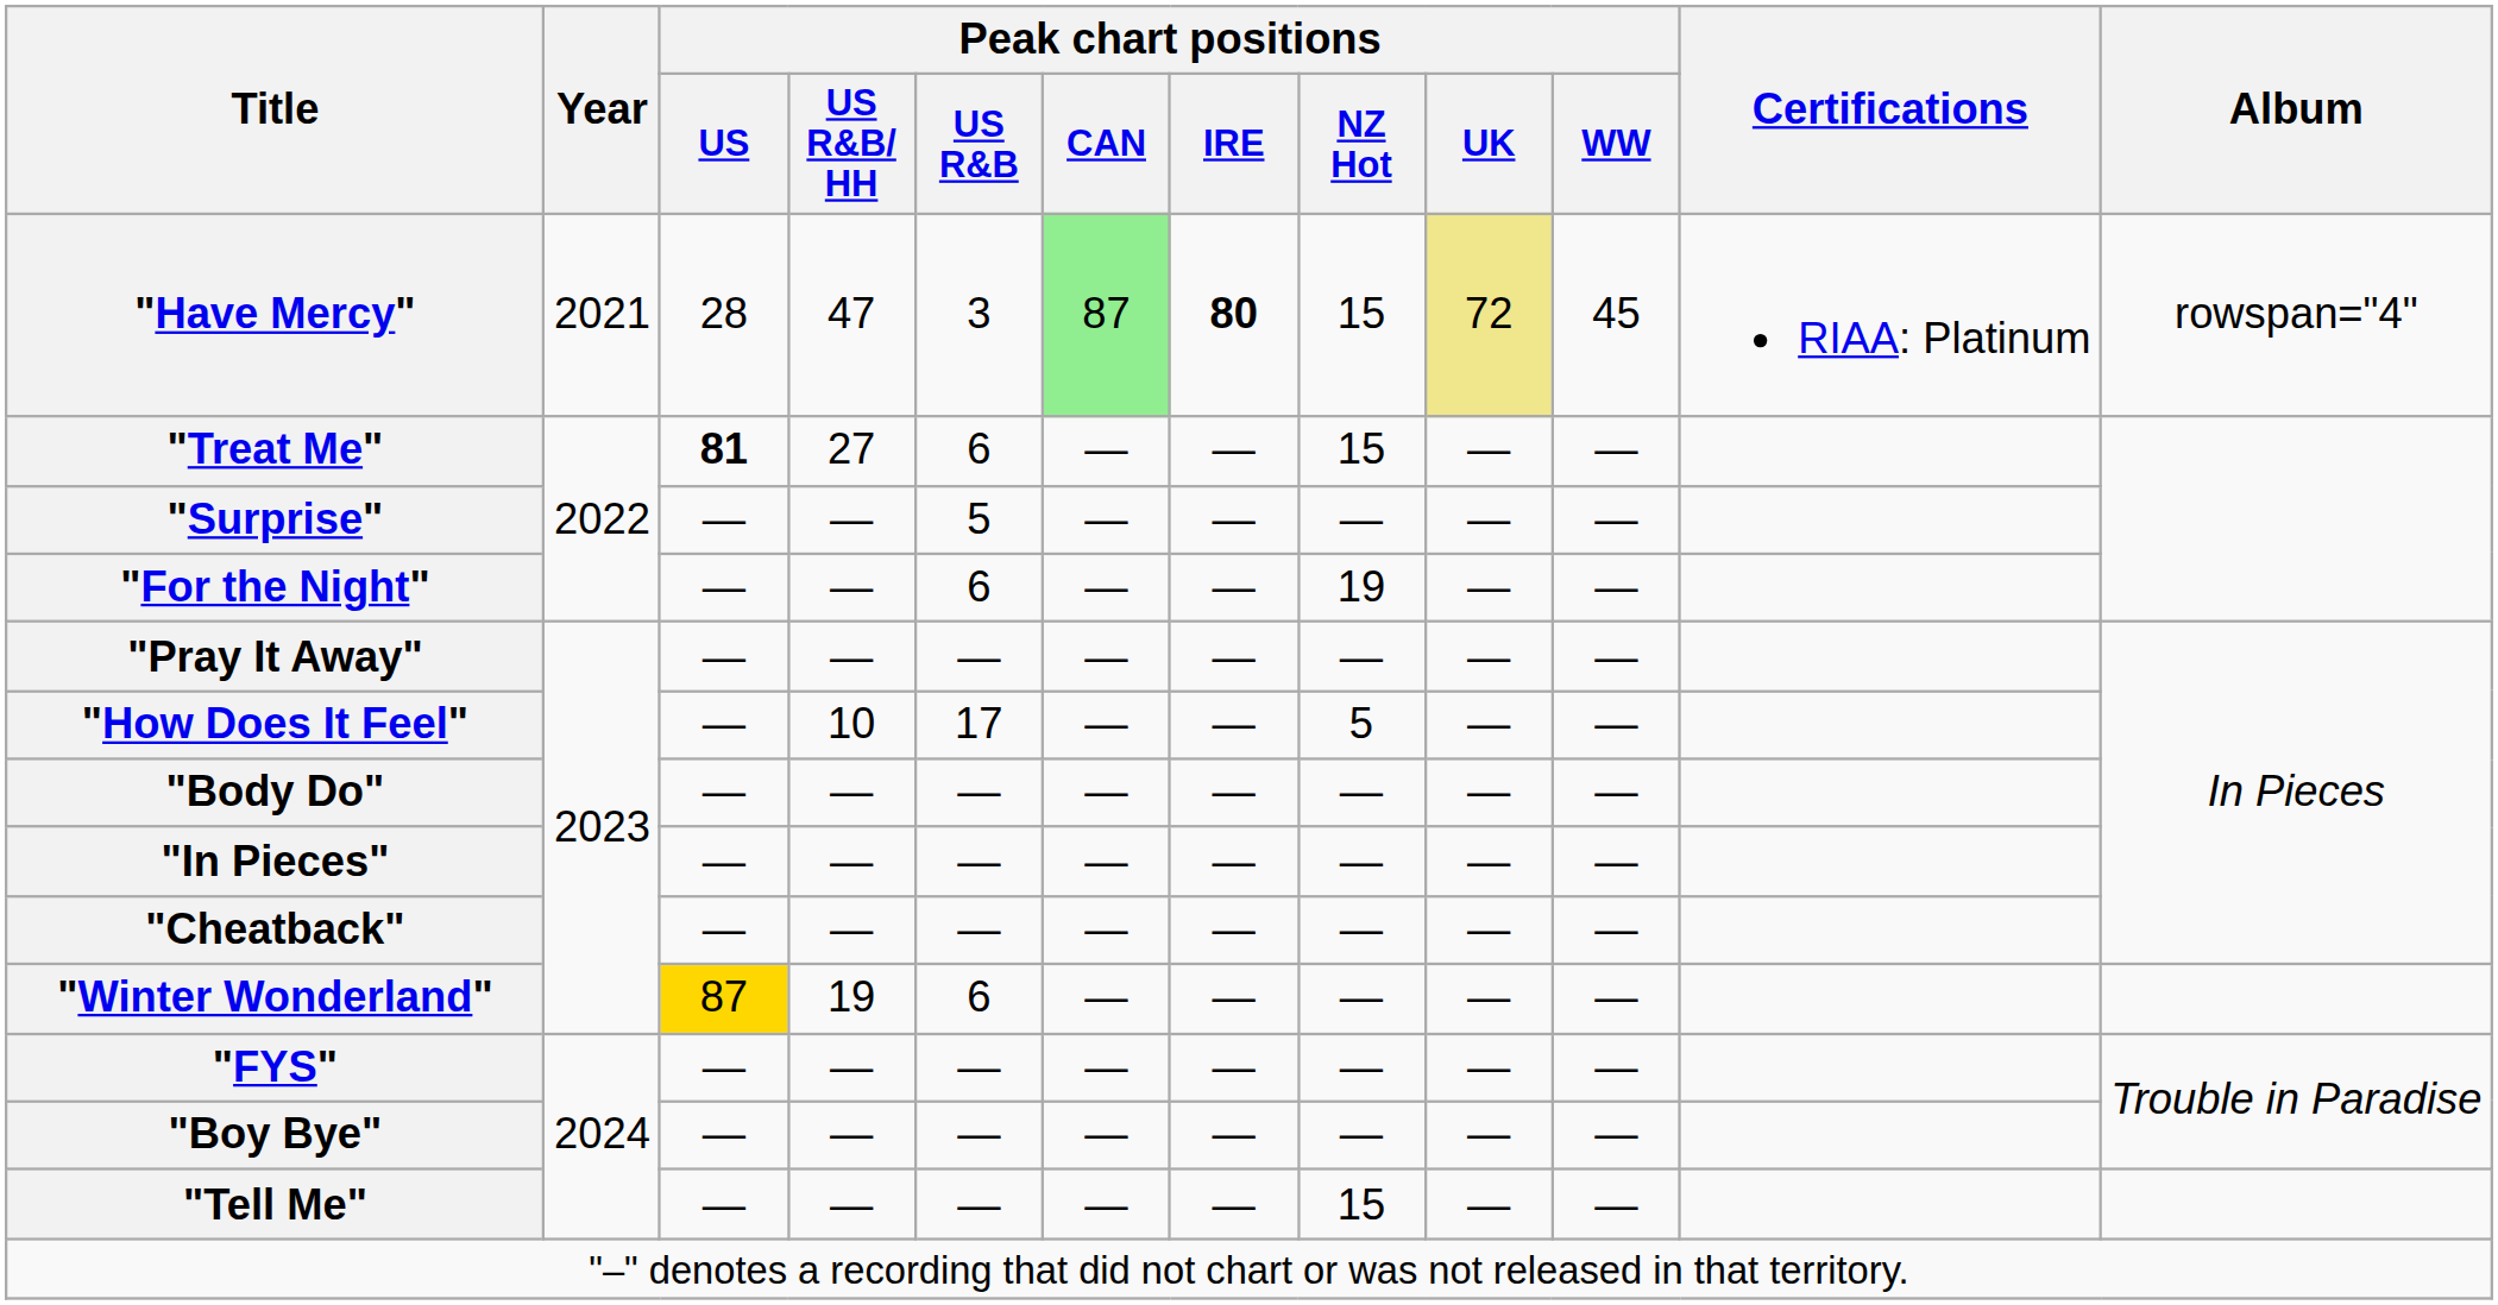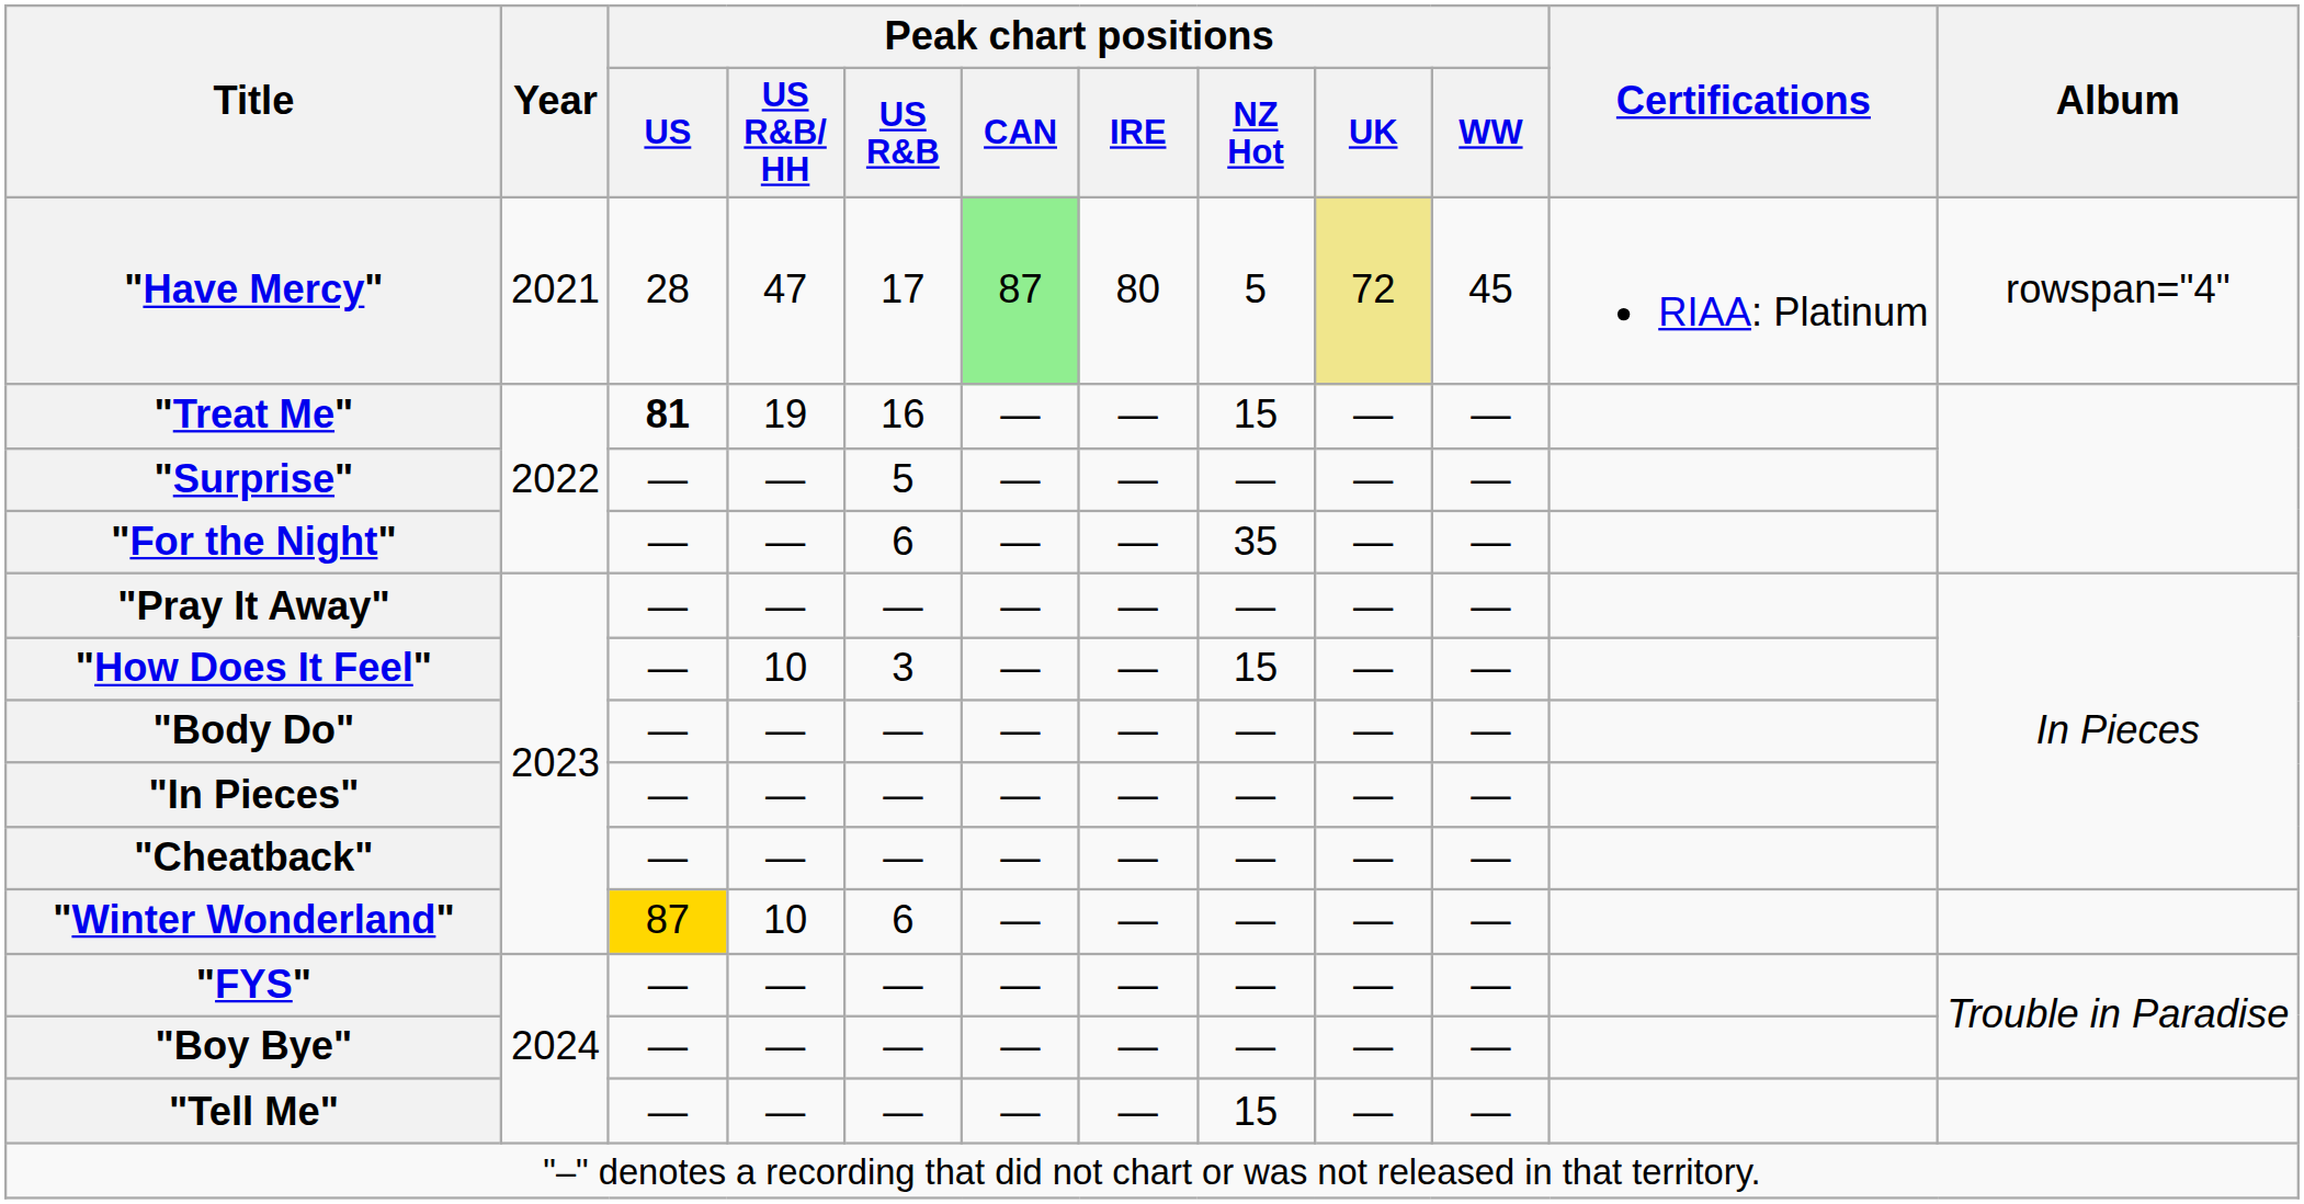"Have Mercy" | Peak chart positions / US R&B: 3 -> 17
"Have Mercy" | Peak chart positions / IRE: bold -> normal
"Have Mercy" | Peak chart positions / NZ Hot: 15 -> 5
"Treat Me" | Peak chart positions / US R&B/ HH: 27 -> 19
"Treat Me" | Peak chart positions / US R&B: 6 -> 16
"For the Night" | Peak chart positions / NZ Hot: 19 -> 35
"How Does It Feel" | Peak chart positions / US R&B: 17 -> 3
"How Does It Feel" | Peak chart positions / NZ Hot: 5 -> 15
"Winter Wonderland" | Peak chart positions / US R&B/ HH: 19 -> 10
